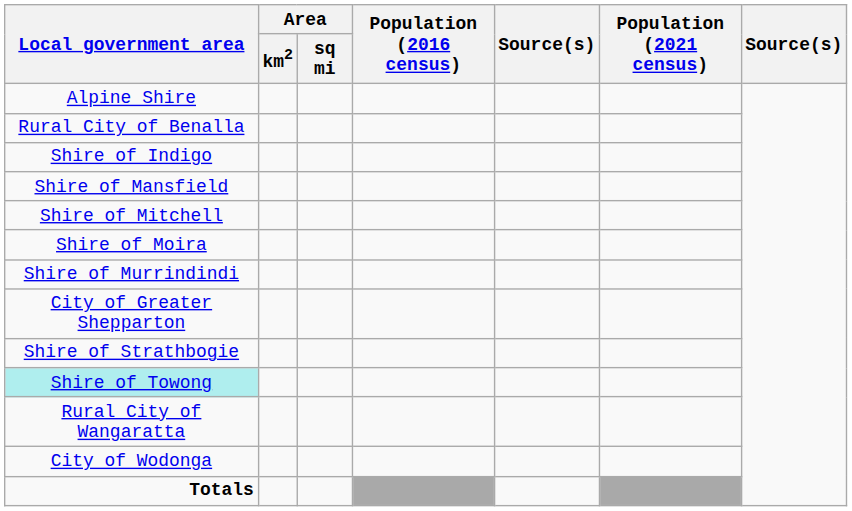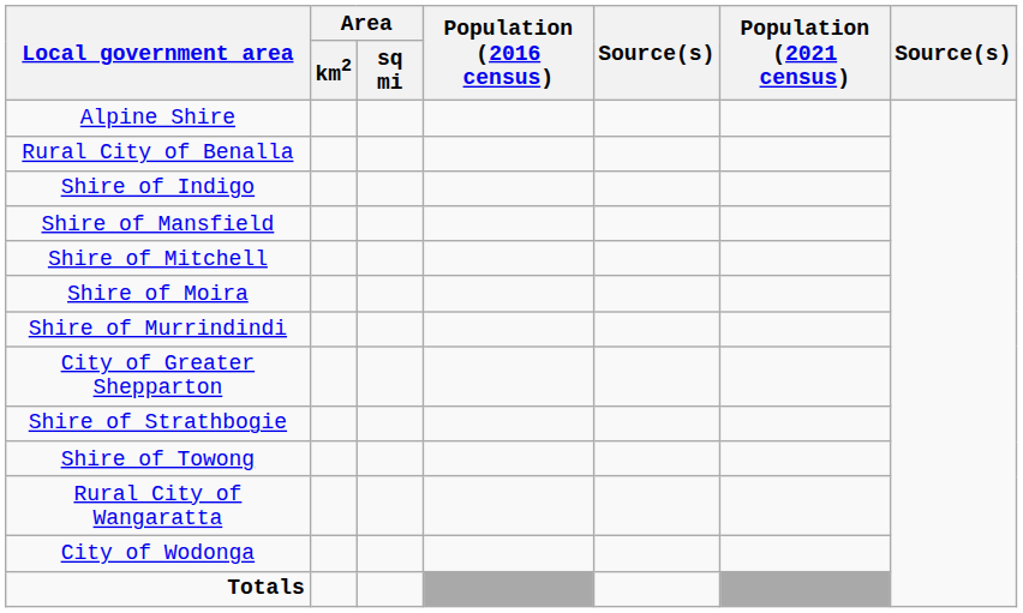Shire of Towong | Local government area: paleturquoise background -> no background
